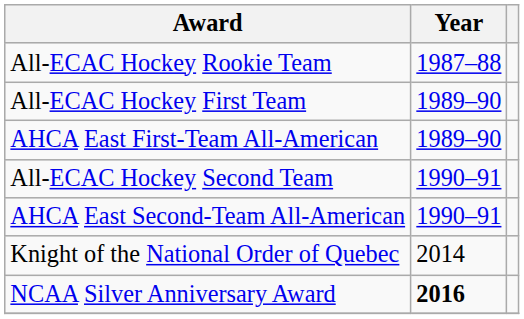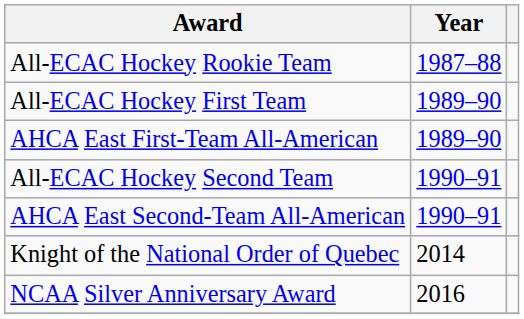NCAA Silver Anniversary Award | Year: bold -> normal
